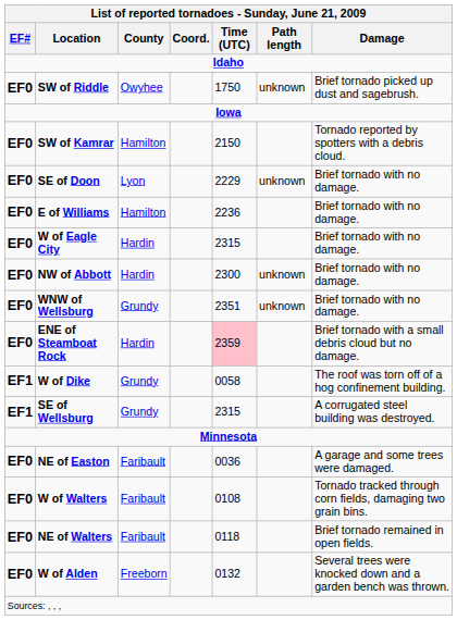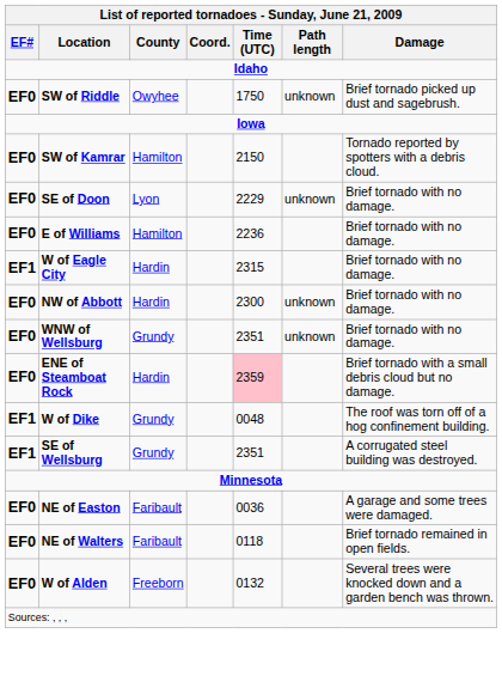W of Eagle City | EF#: EF0 -> EF1
W of Dike | Time (UTC): 0058 -> 0048
SE of Wellsburg | Time (UTC): 2315 -> 2351
- row: EF0 | W of Walters | Faribault | 0108 | Tornado tracked through corn fields, damaging two grain bins.
